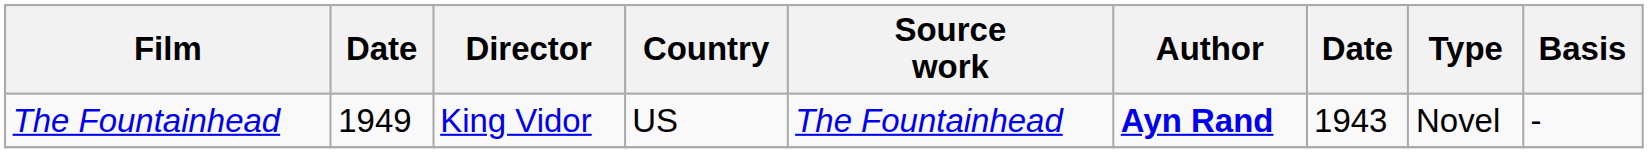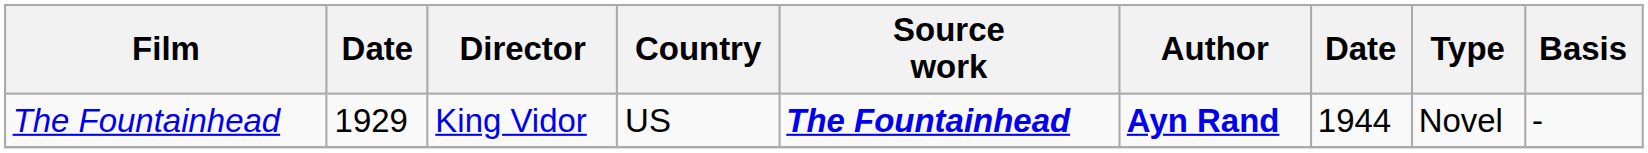row 2 | column 2: 1949 -> 1929
row 2 | Source work: normal -> bold
row 2 | column 7: 1943 -> 1944
